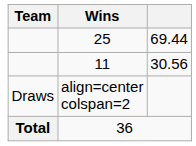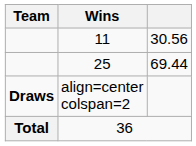rows swapped: 11 <-> 25
align=center colspan=2 | Team: normal -> bold
